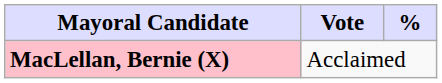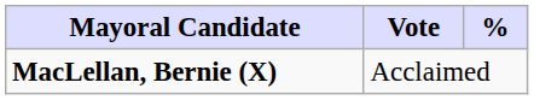MacLellan, Bernie (X) | Mayoral Candidate: pink background -> no background
